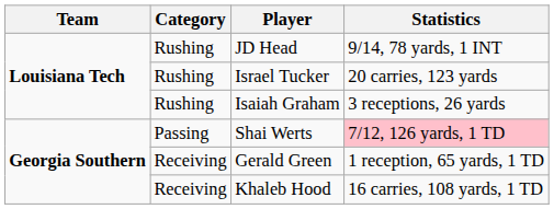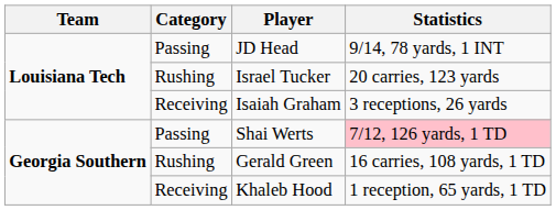JD Head | Category: Rushing -> Passing
Isaiah Graham | Category: Rushing -> Receiving
Gerald Green | Category: Receiving -> Rushing
Gerald Green | Statistics: 1 reception, 65 yards, 1 TD -> 16 carries, 108 yards, 1 TD
Khaleb Hood | Statistics: 16 carries, 108 yards, 1 TD -> 1 reception, 65 yards, 1 TD
